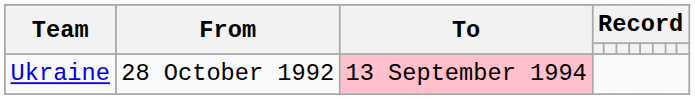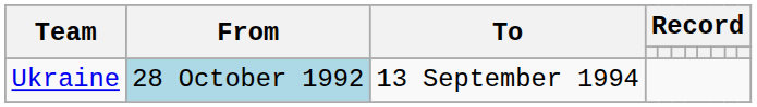Ukraine | From: no background -> lightblue background
Ukraine | To: pink background -> no background
